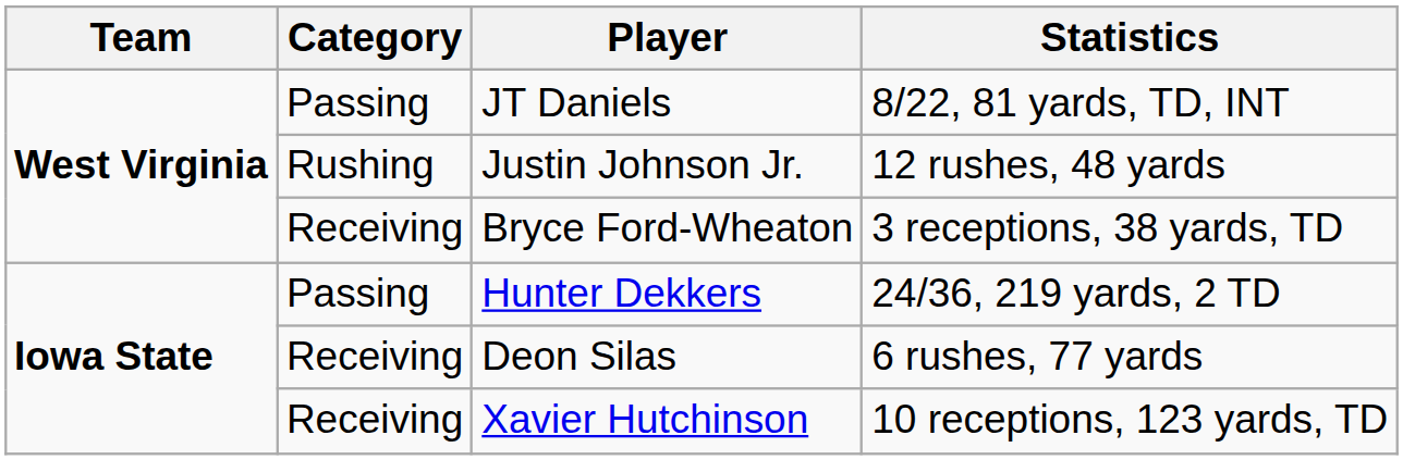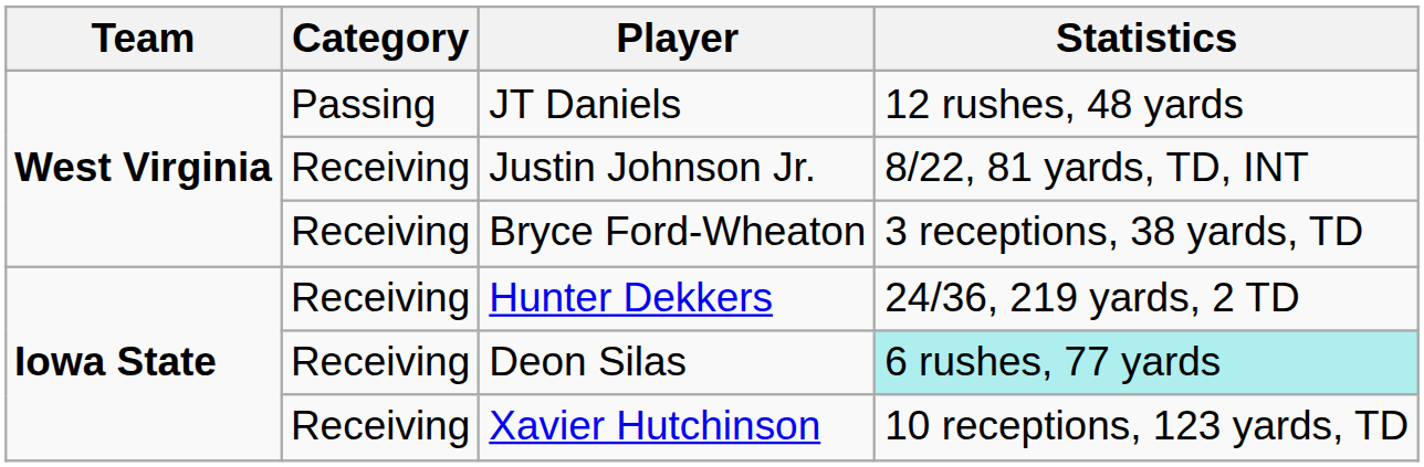JT Daniels | Statistics: 8/22, 81 yards, TD, INT -> 12 rushes, 48 yards
Justin Johnson Jr. | Category: Rushing -> Receiving
Justin Johnson Jr. | Statistics: 12 rushes, 48 yards -> 8/22, 81 yards, TD, INT
Hunter Dekkers | Category: Passing -> Receiving
Deon Silas | Statistics: no background -> paleturquoise background
